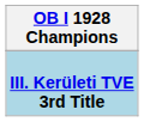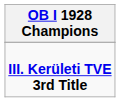row 2 | column 1: lightblue background -> no background
